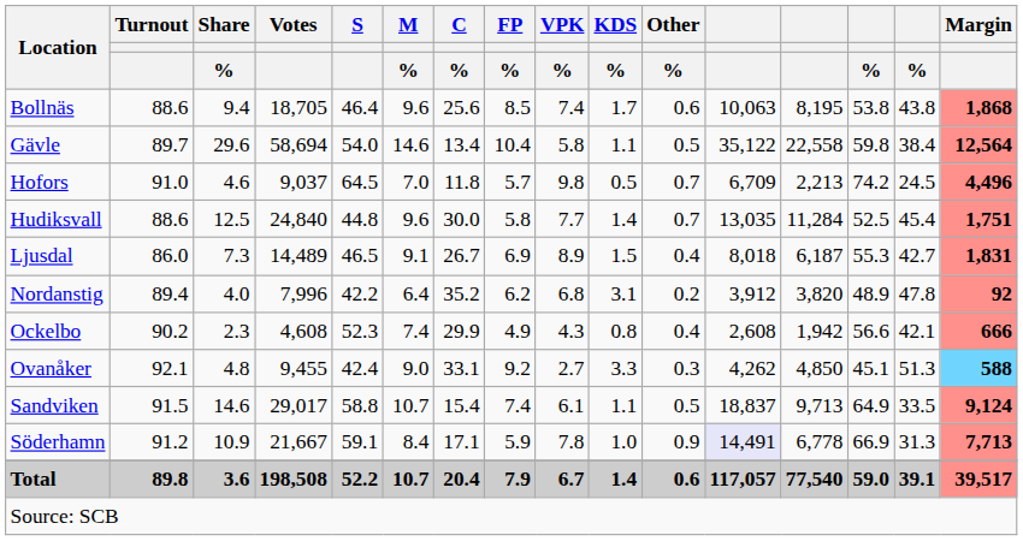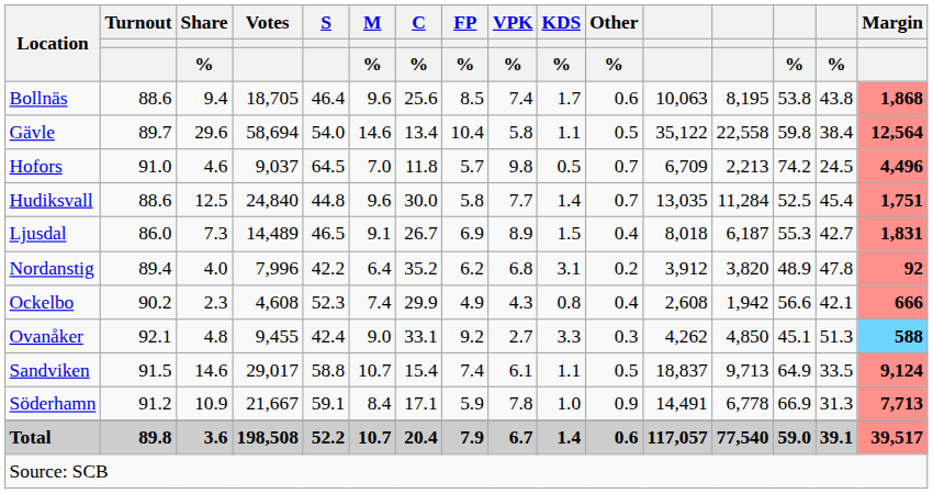Söderhamn | column 12: lavender background -> no background
